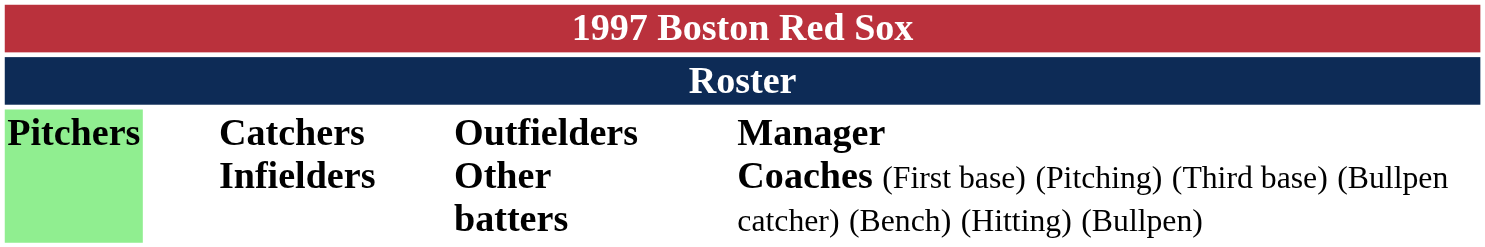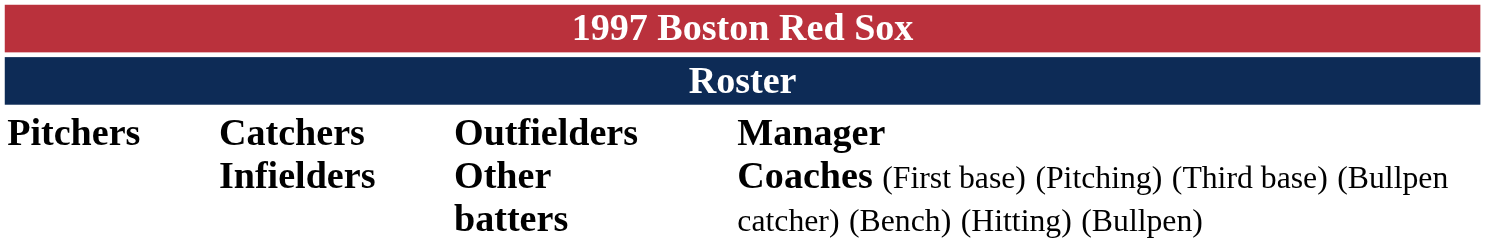Pitchers | column 1: lightgreen background -> no background
